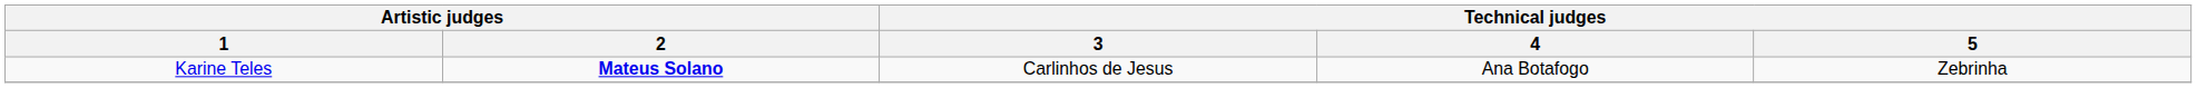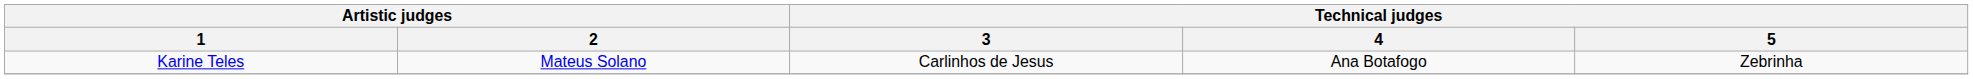Karine Teles | Artistic judges / 2: bold -> normal
